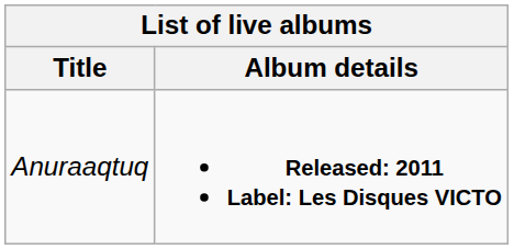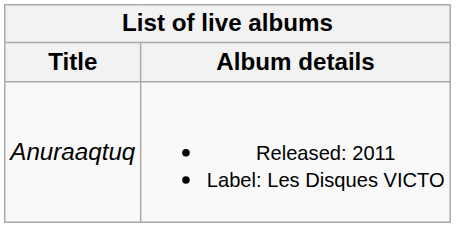Anuraaqtuq | Album details: bold -> normal
